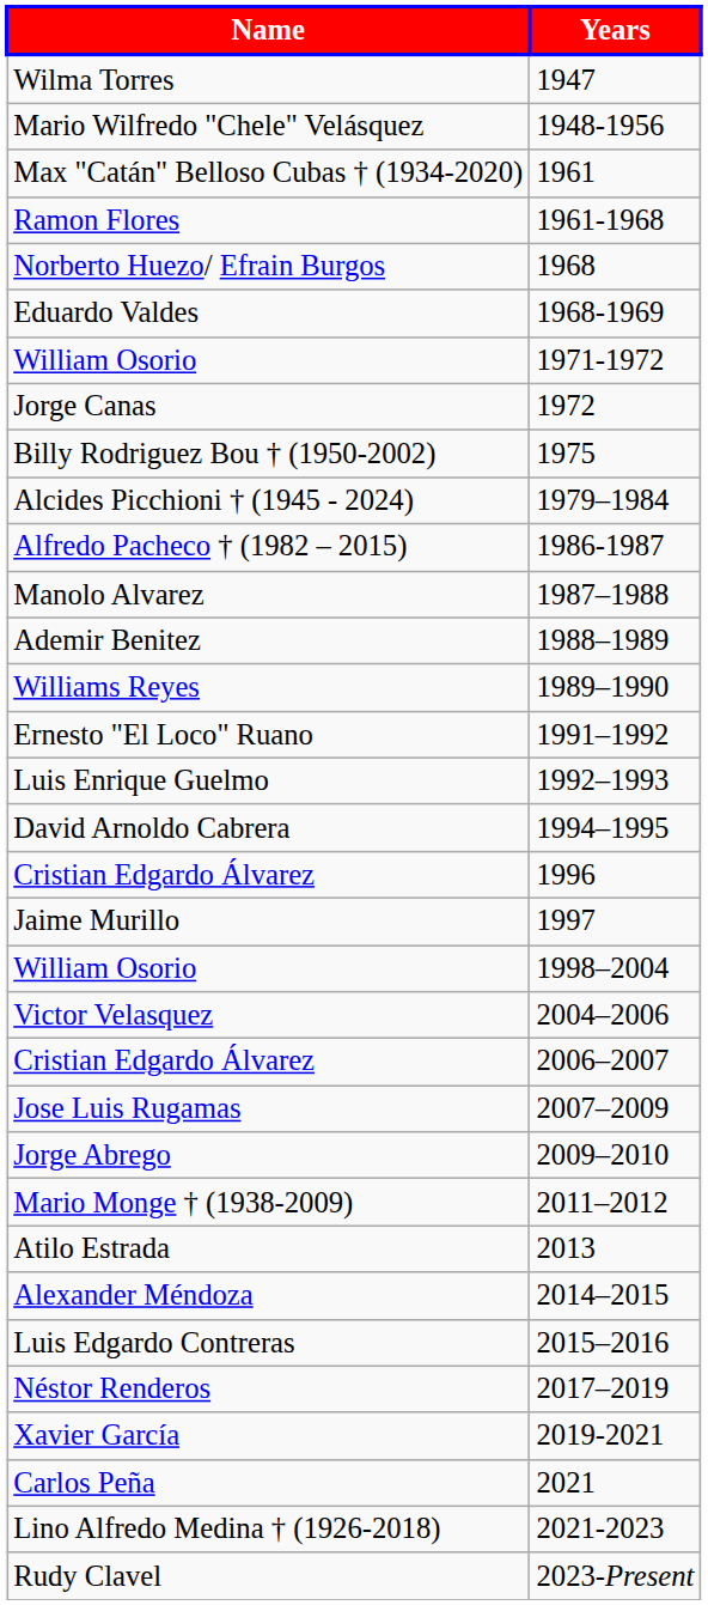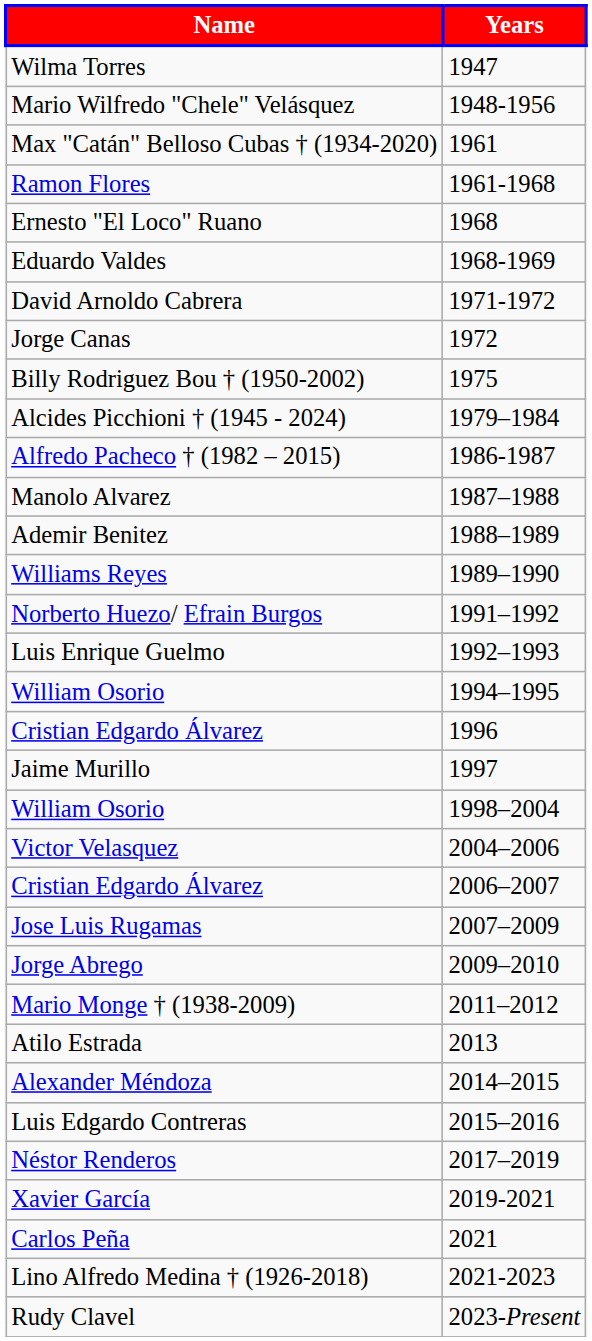row 6 | Name: Norberto Huezo/ Efrain Burgos -> Ernesto "El Loco" Ruano
row 8 | Name: William Osorio -> David Arnoldo Cabrera
row 16 | Name: Ernesto "El Loco" Ruano -> Norberto Huezo/ Efrain Burgos
row 18 | Name: David Arnoldo Cabrera -> William Osorio
